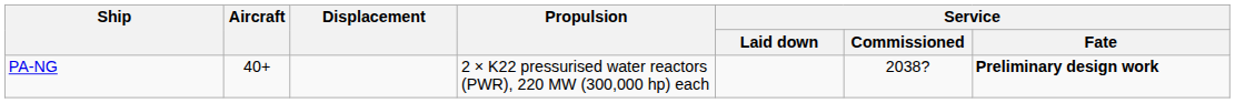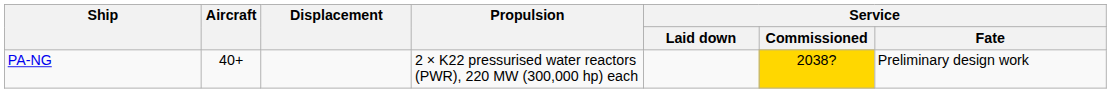PA-NG | Service / Commissioned: no background -> gold background
PA-NG | Service / Fate: bold -> normal
